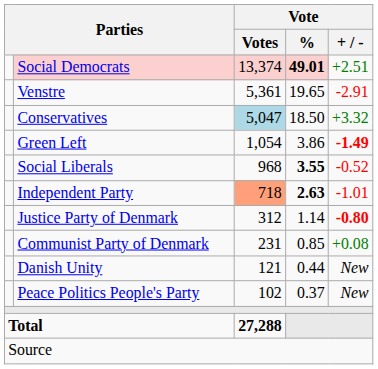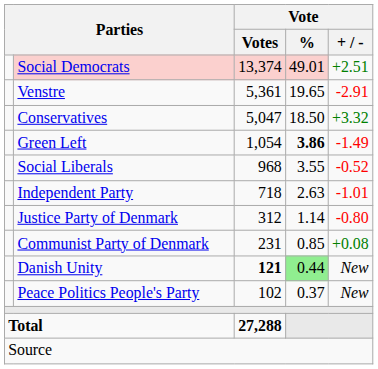Social Democrats | Vote / %: bold -> normal
Conservatives | Vote / Votes: lightblue background -> no background
Green Left | Vote / %: normal -> bold
Green Left | Vote / + / -: bold -> normal
Social Liberals | Vote / %: bold -> normal
Independent Party | Vote / Votes: lightsalmon background -> no background
Independent Party | Vote / %: bold -> normal
Justice Party of Denmark | Vote / + / -: bold -> normal
Danish Unity | Vote / Votes: normal -> bold
Danish Unity | Vote / %: no background -> lightgreen background
